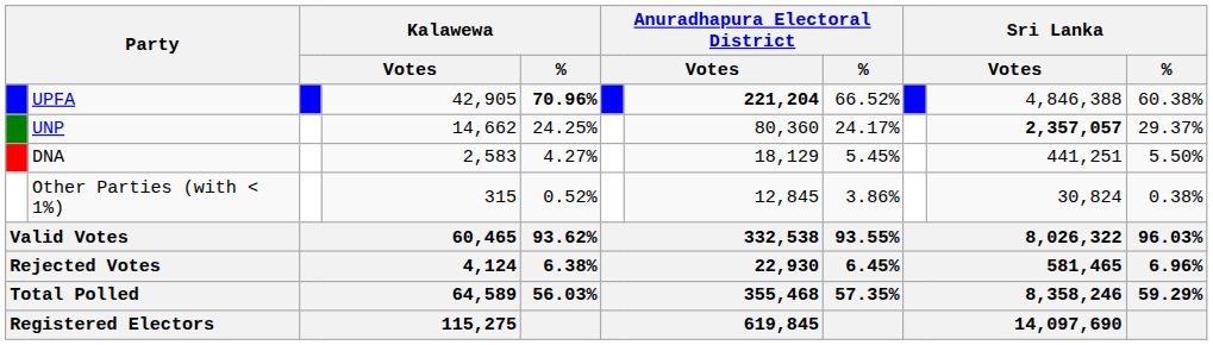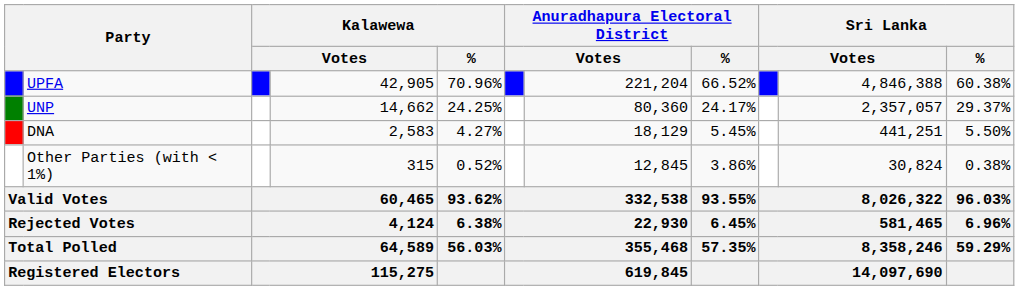UPFA | Kalawewa / %: bold -> normal
UPFA | column 7: bold -> normal
UNP | column 10: bold -> normal
